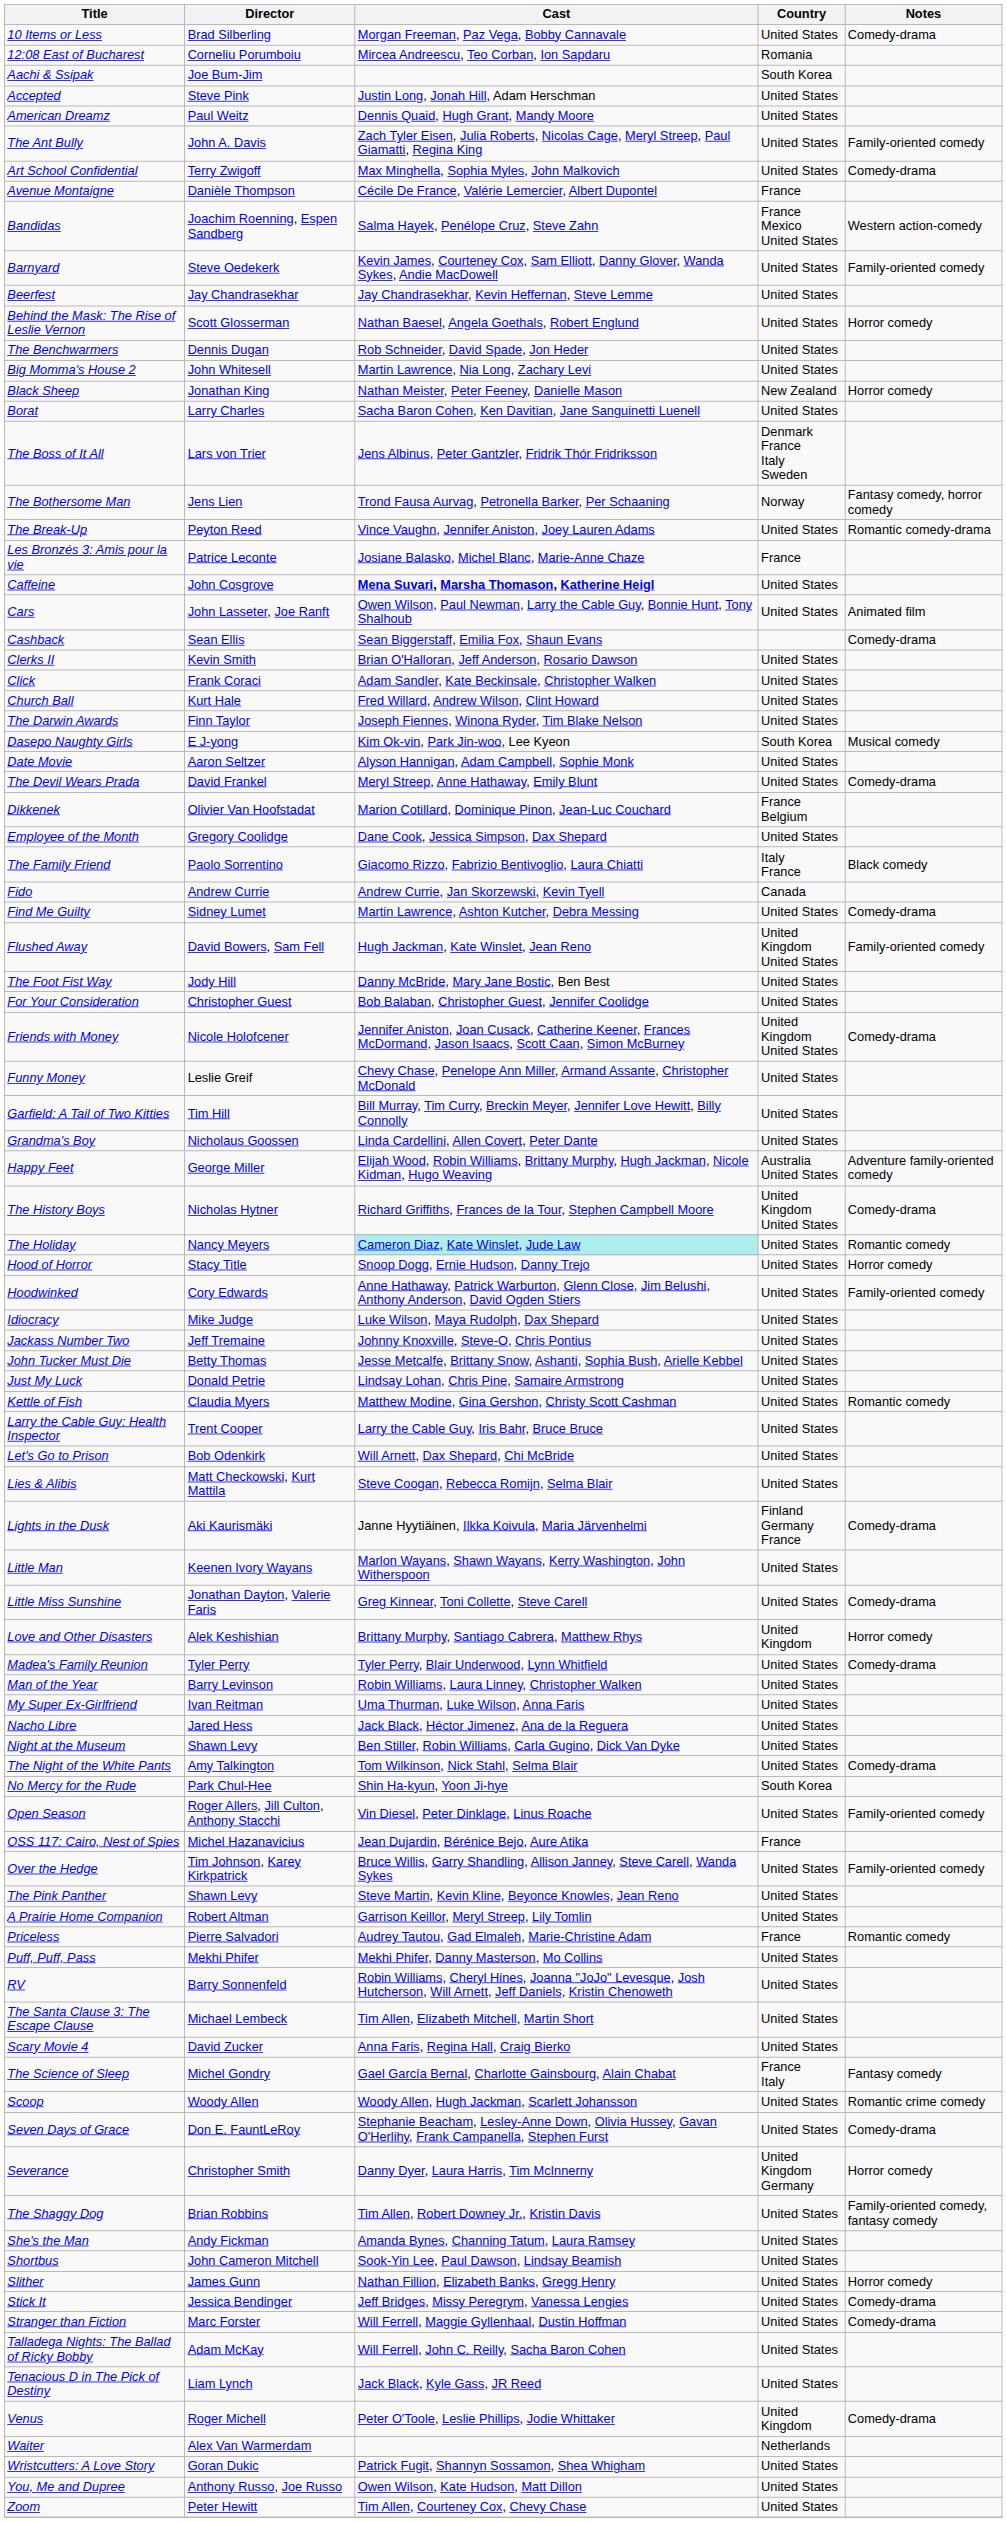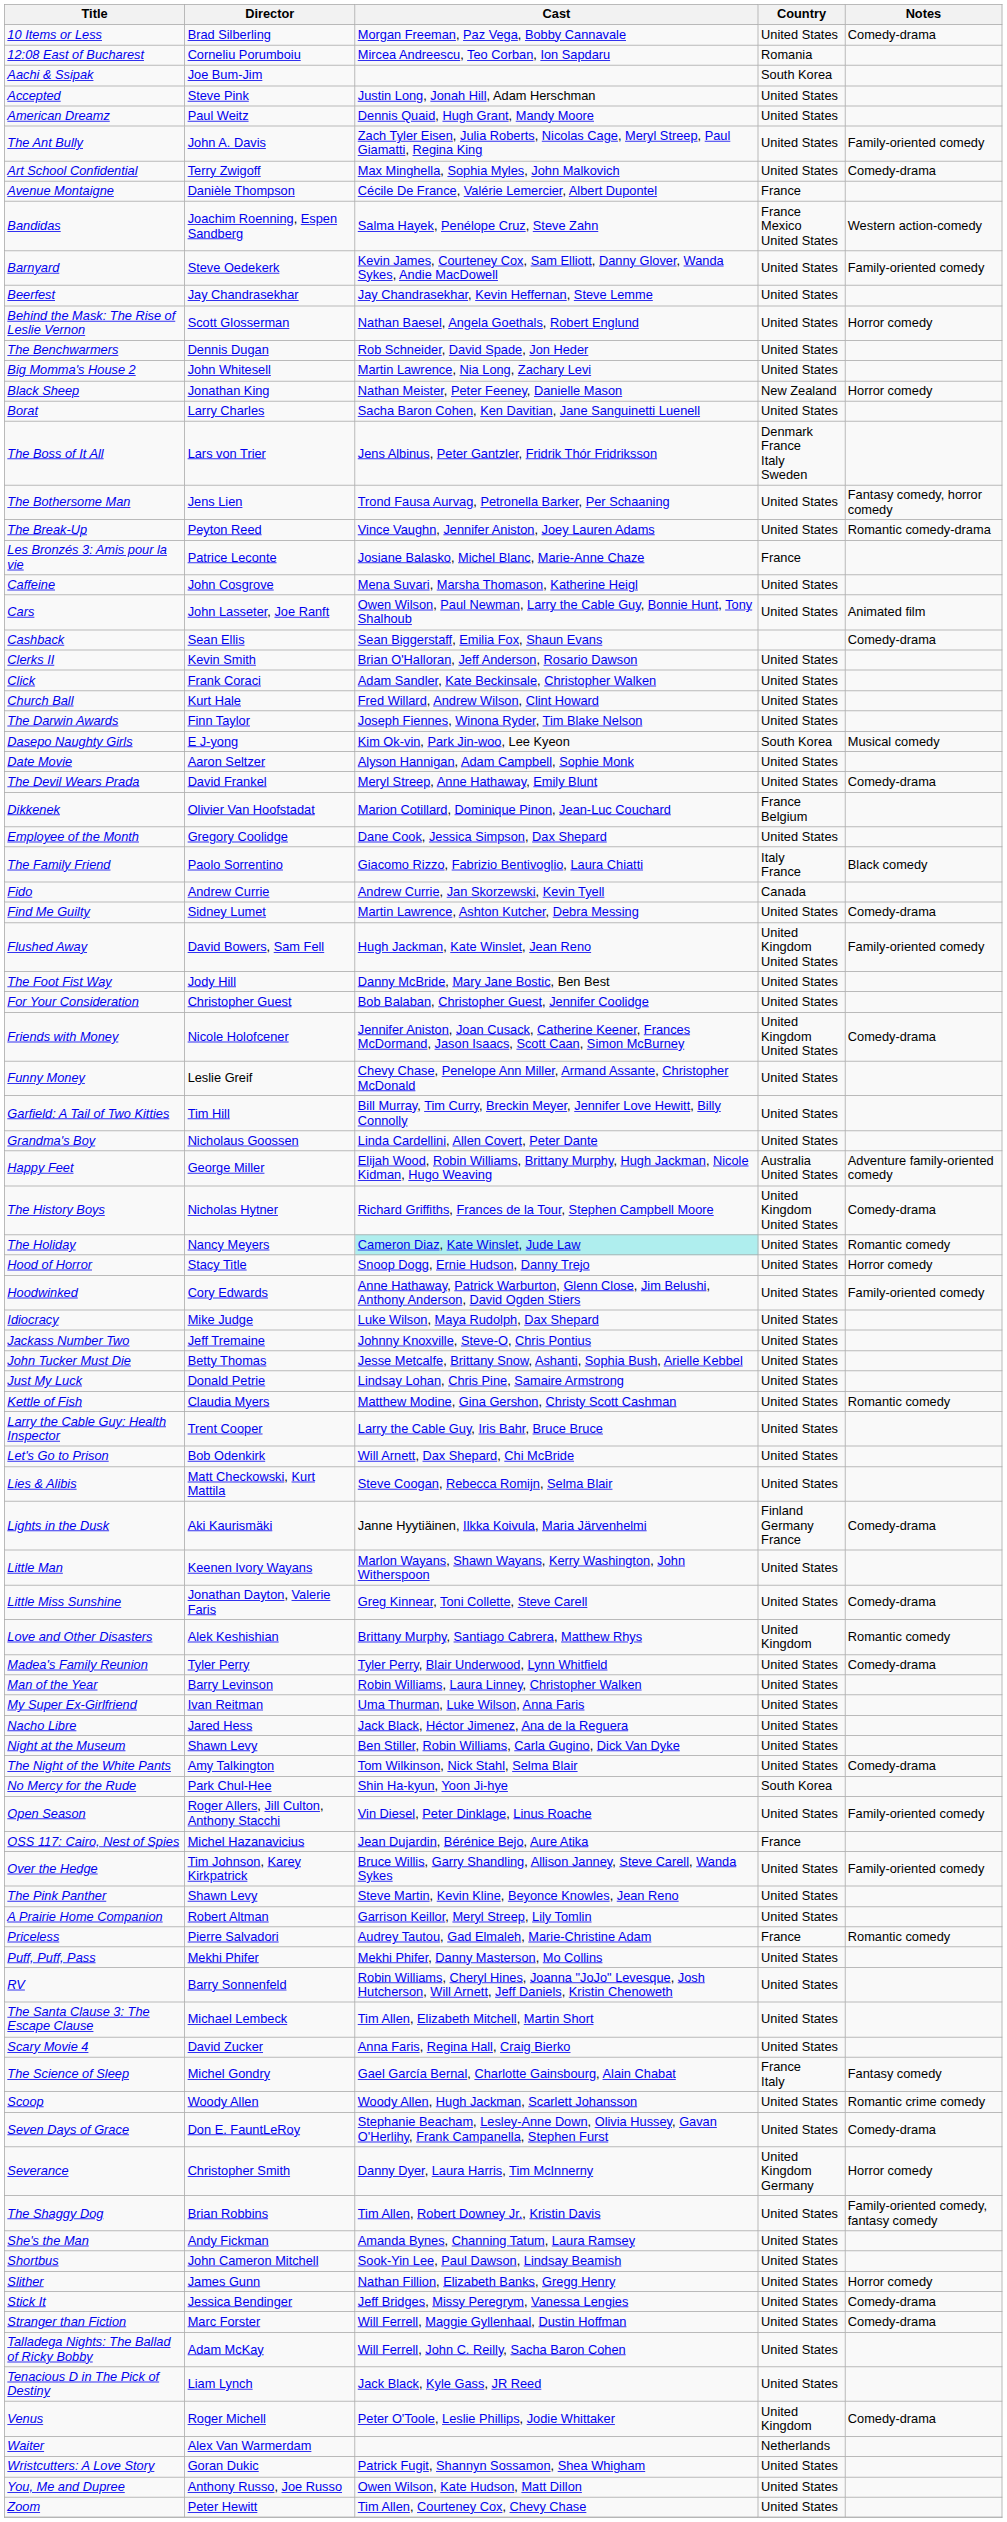The Bothersome Man | Country: Norway -> United States
Caffeine | Cast: bold -> normal
Love and Other Disasters | Notes: Horror comedy -> Romantic comedy
